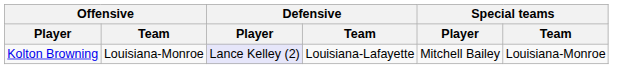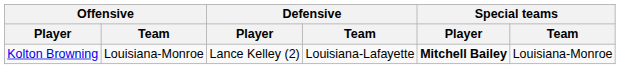Kolton Browning | Defensive / Player: lavender background -> no background
Kolton Browning | Special teams / Player: normal -> bold
